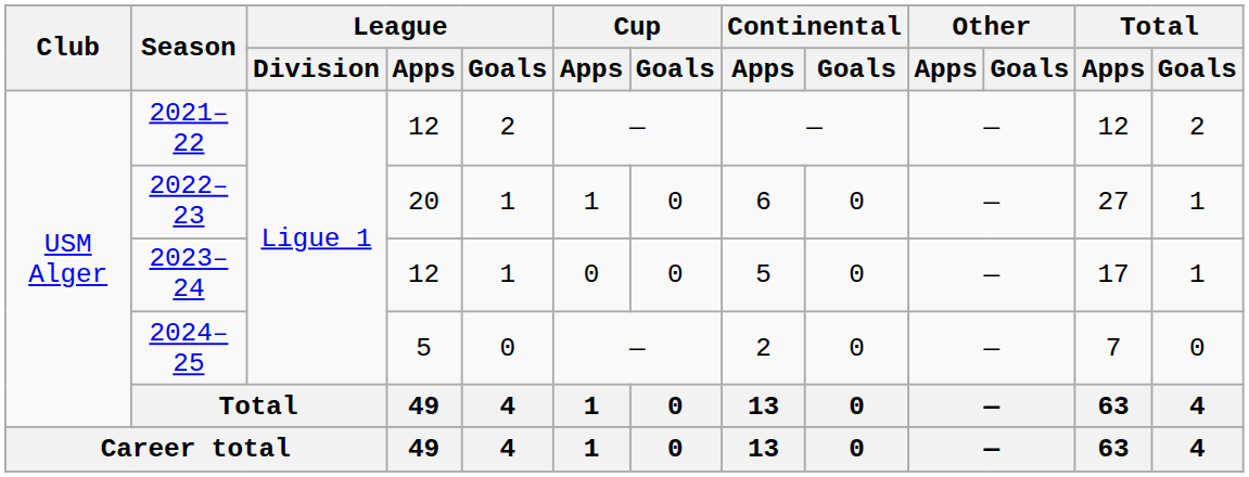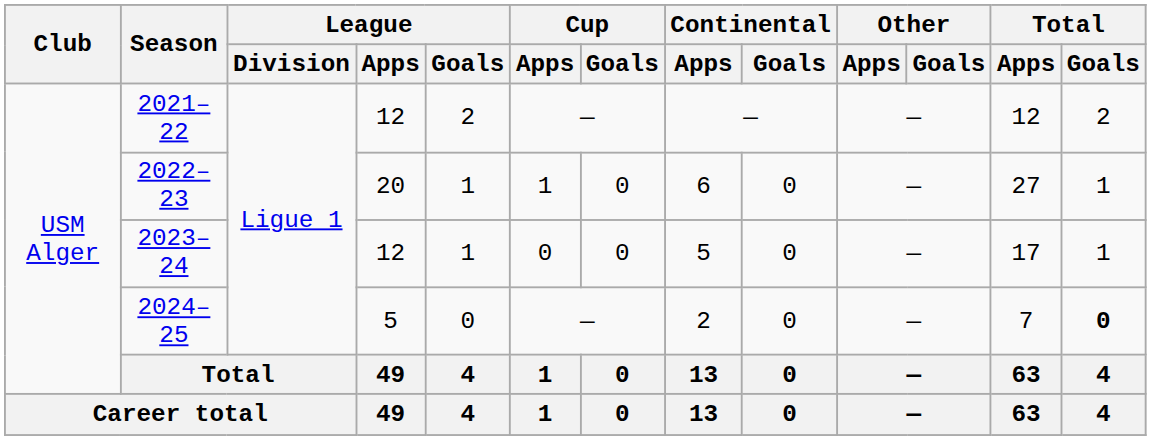2024–25 | Total / Goals: normal -> bold
